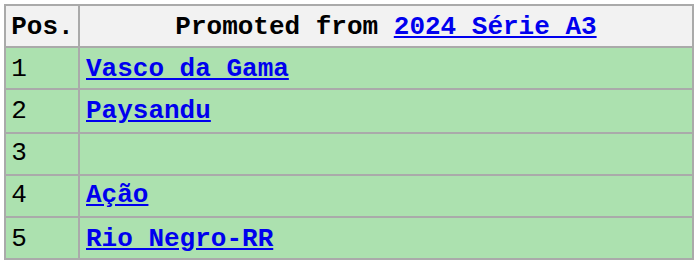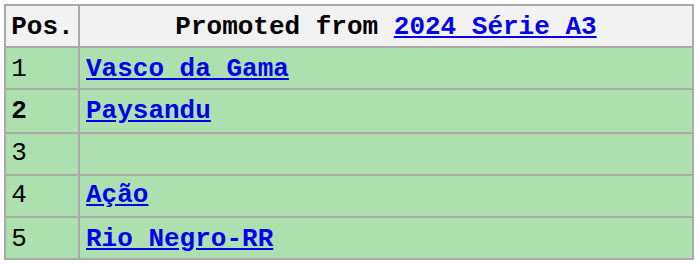Paysandu | Pos.: normal -> bold
